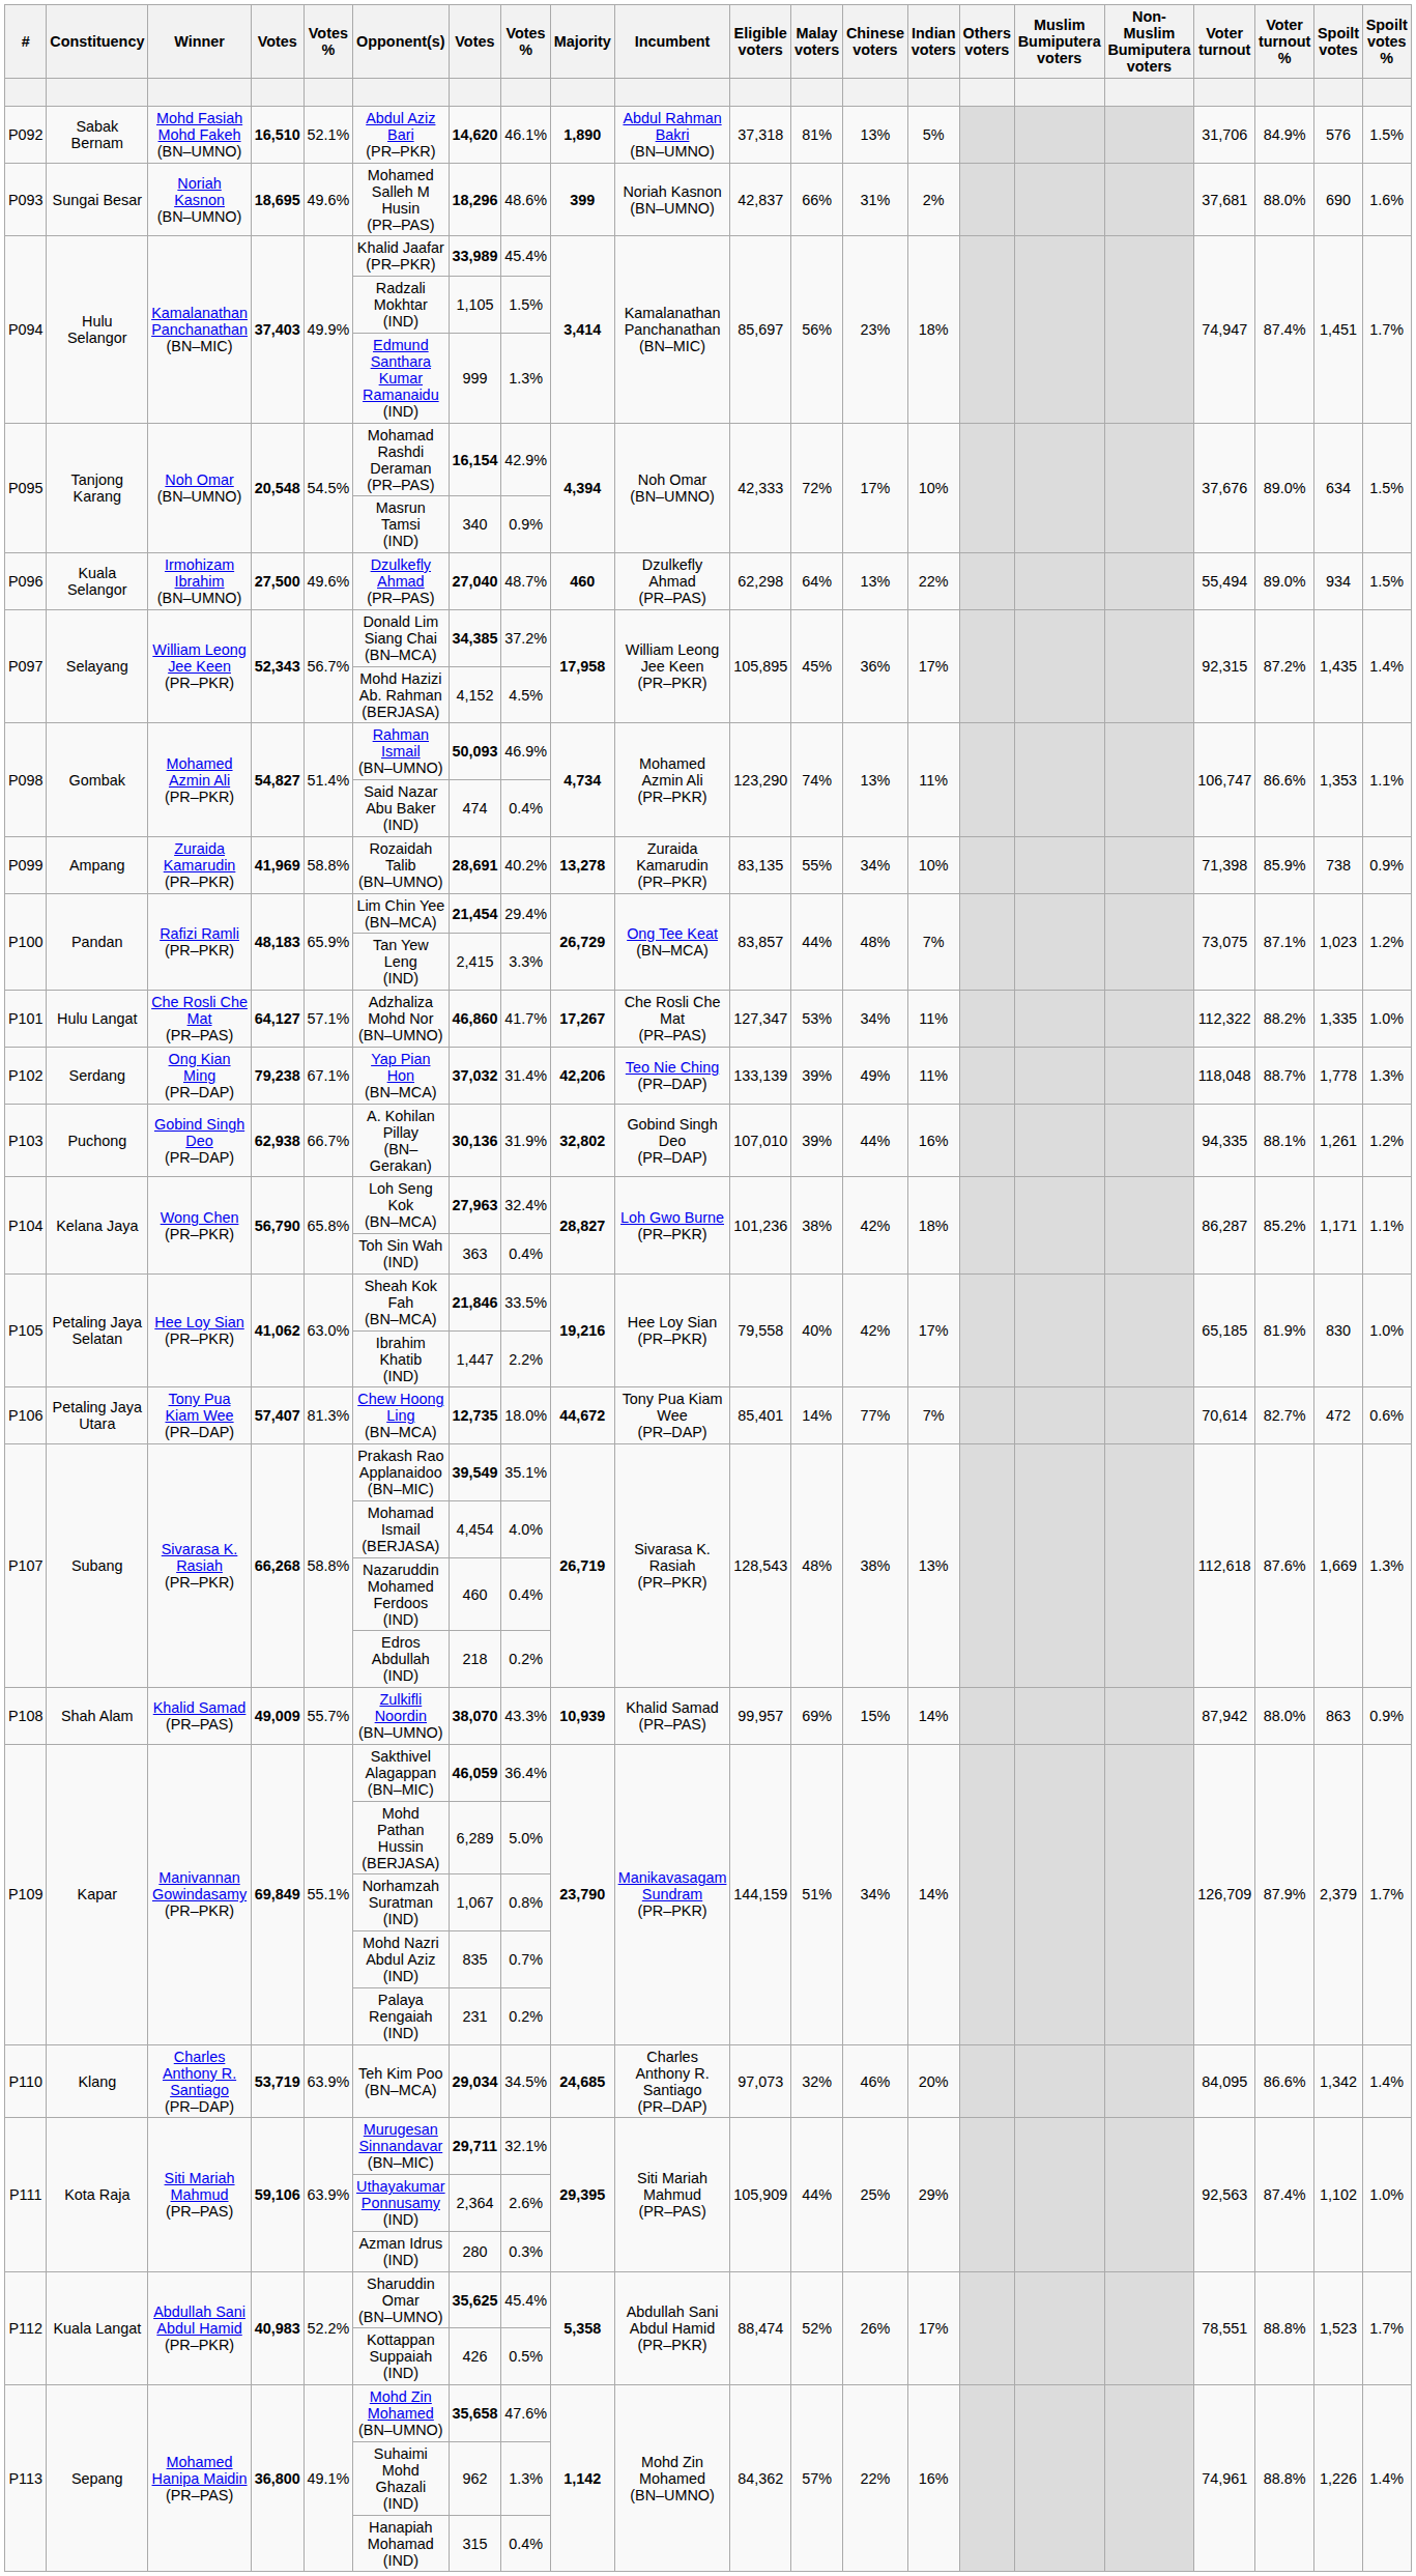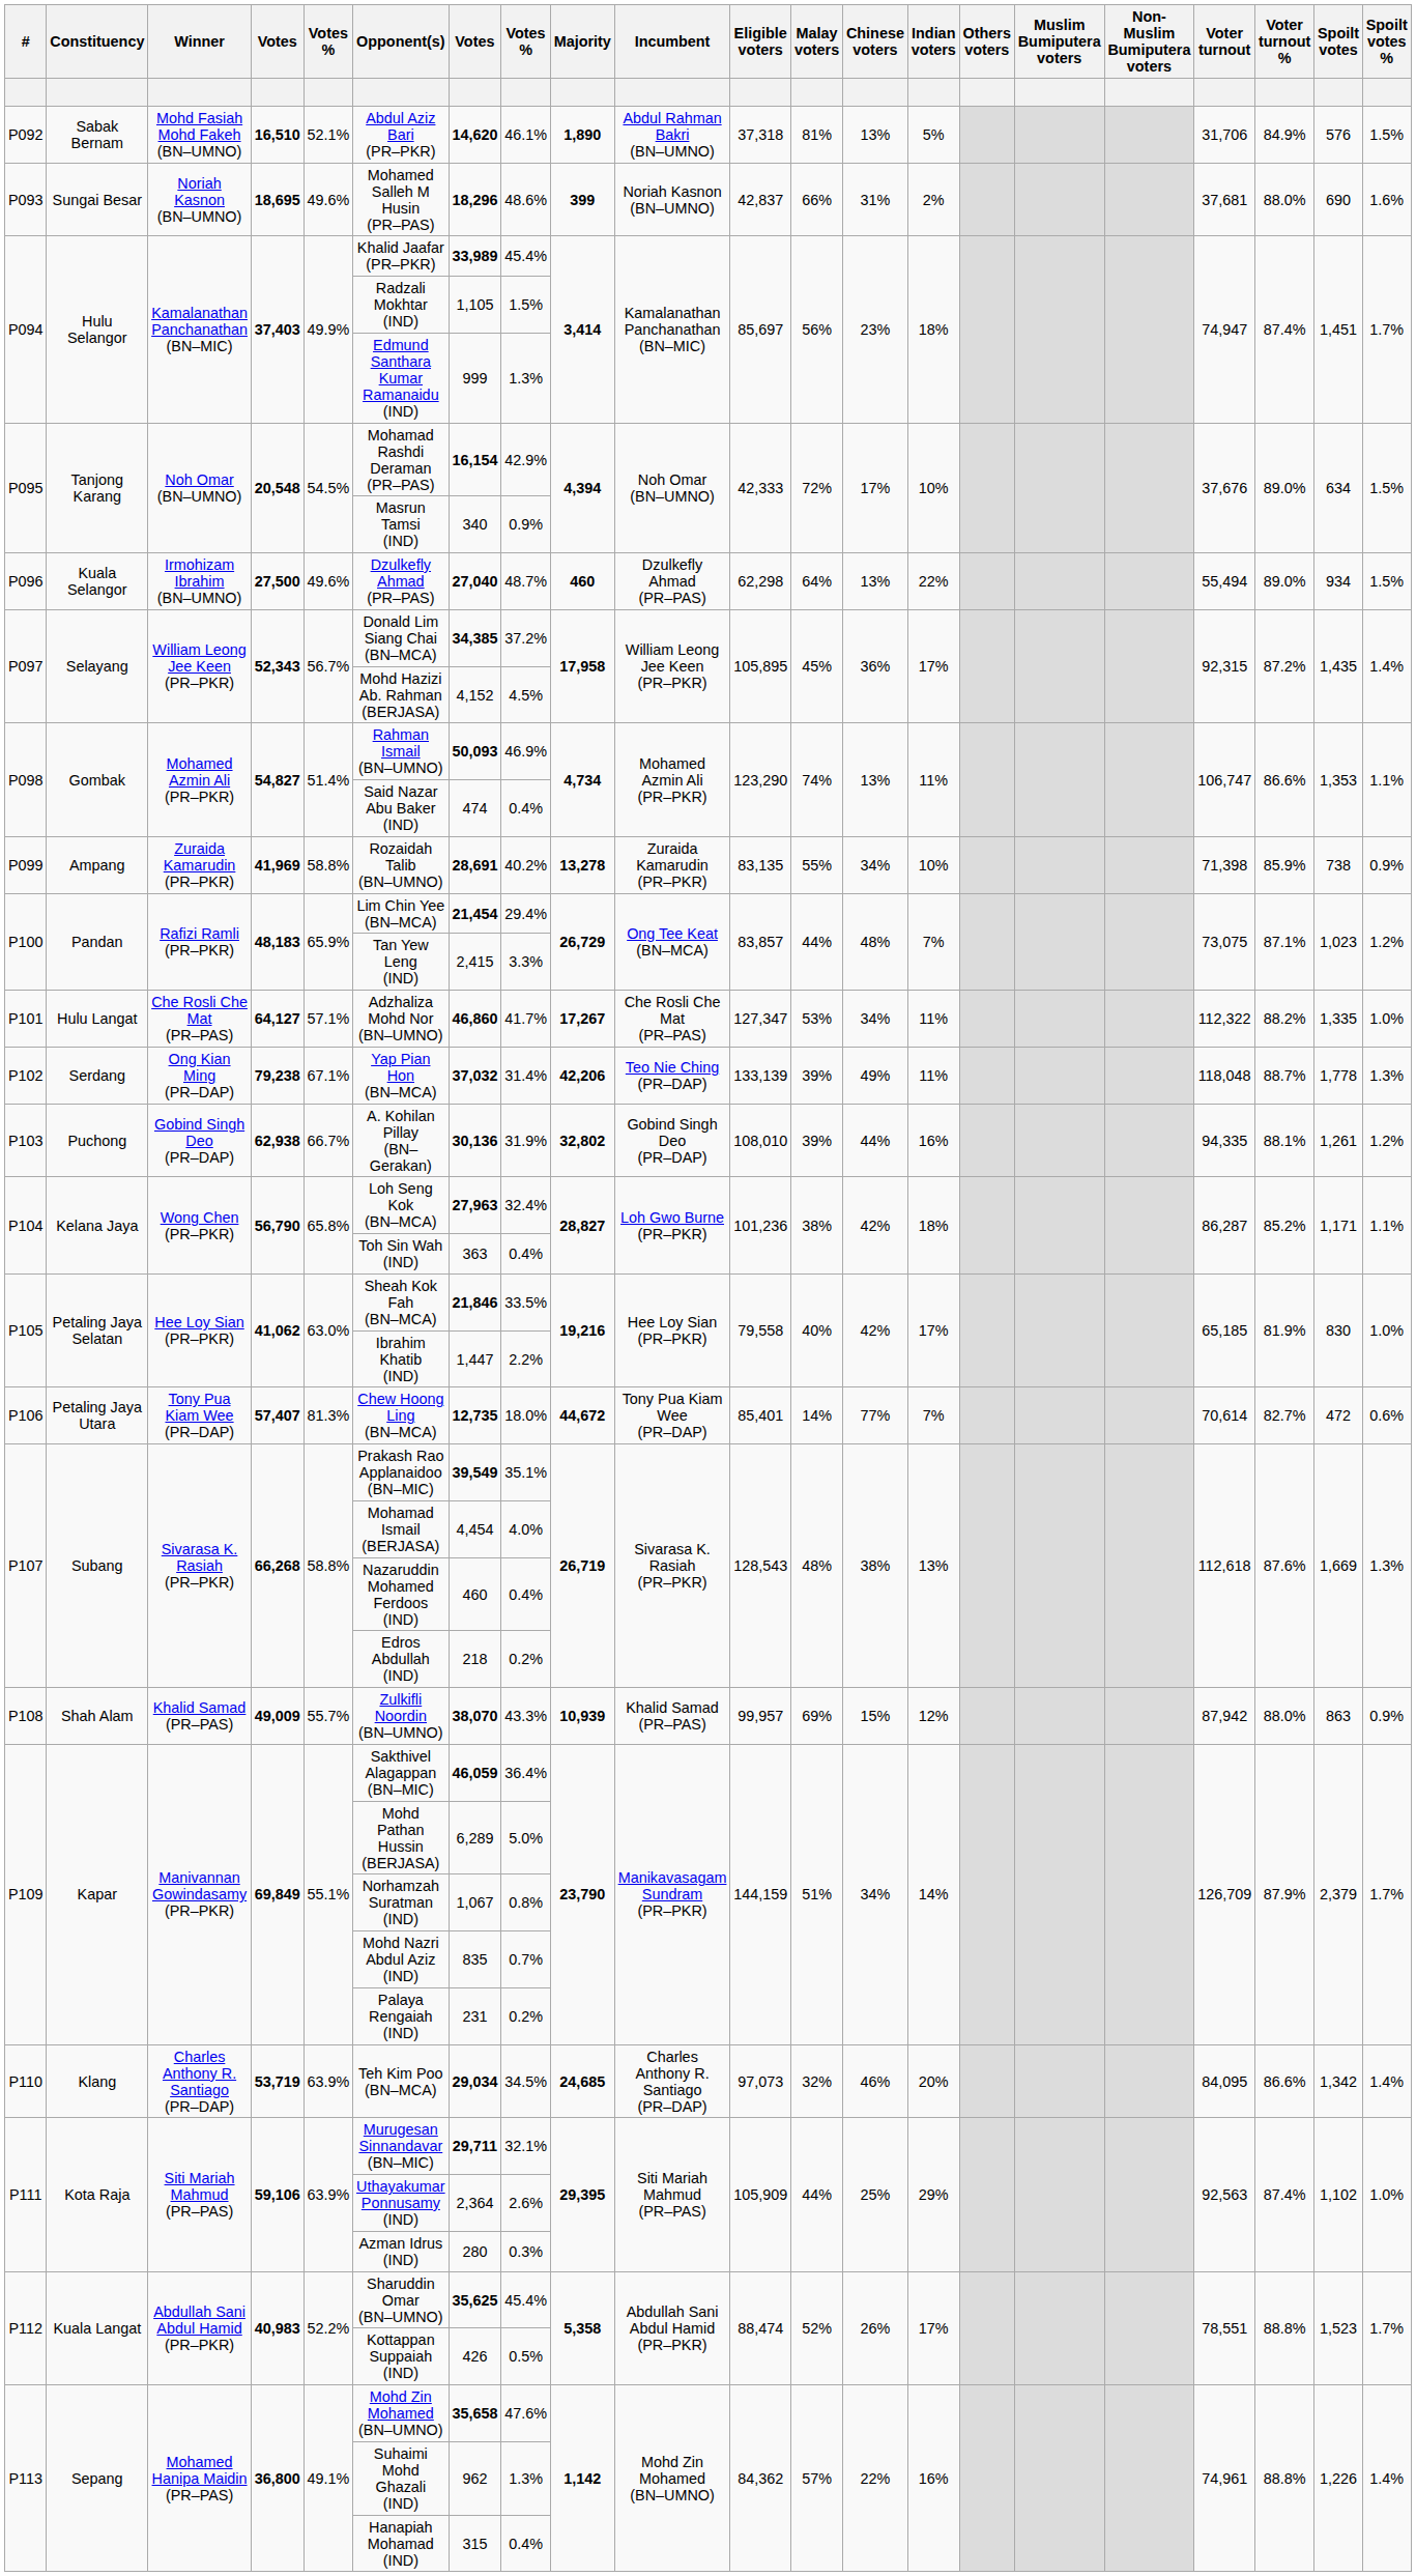P103 | Eligible voters: 107,010 -> 108,010
P108 | Indian voters: 14% -> 12%
